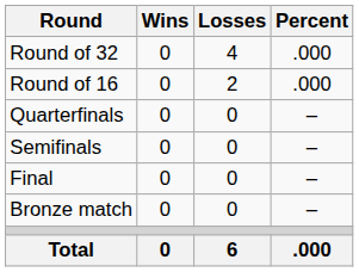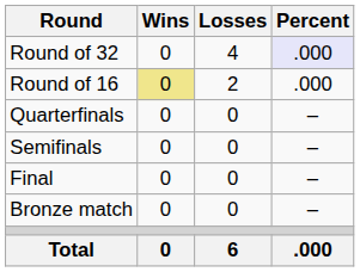Round of 32 | Percent: no background -> lavender background
Round of 16 | Wins: no background -> khaki background
